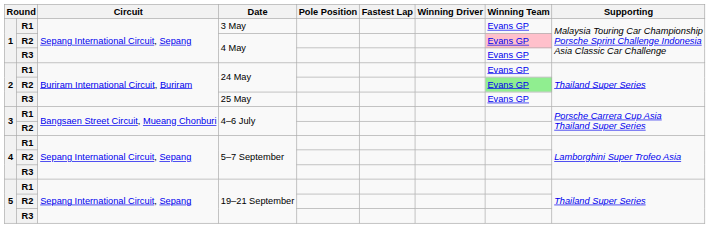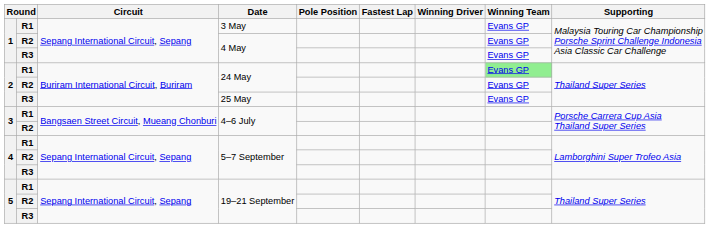R2 / 4 May | Winning Team: pink background -> no background
R1 / 24 May | Winning Team: no background -> lightgreen background
R2 / 24 May | Winning Team: lightgreen background -> no background
